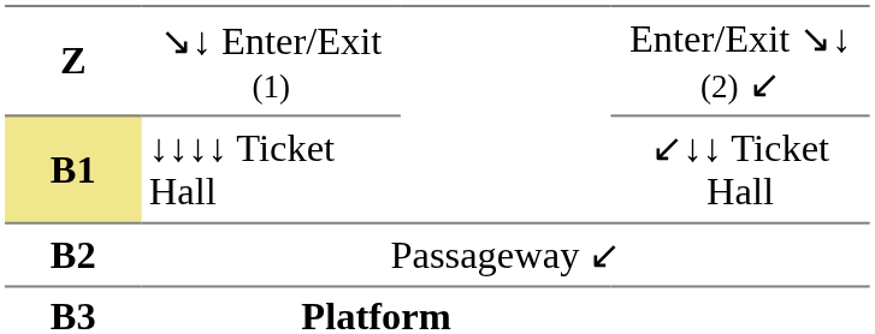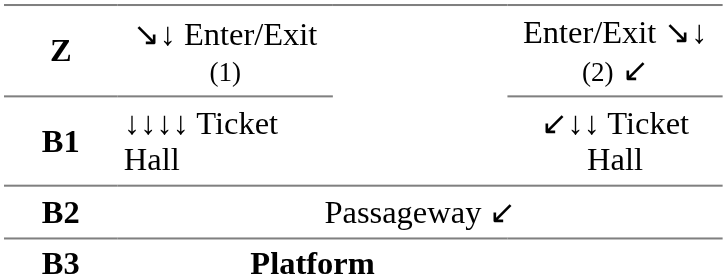↓↓↓↓ Ticket Hall | column 1: khaki background -> no background
